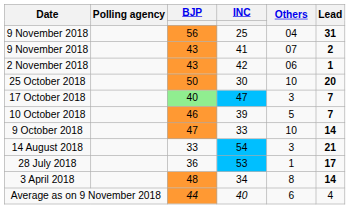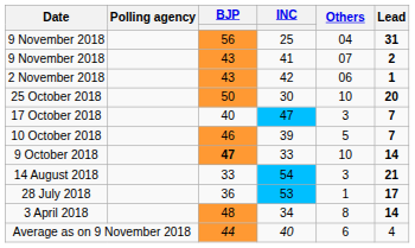17 October 2018 | BJP: lightgreen background -> no background
9 October 2018 | BJP: normal -> bold
